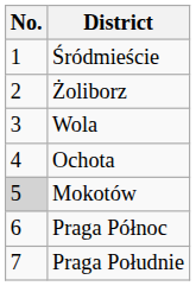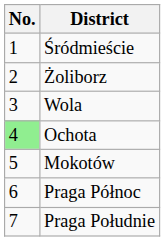Ochota | No.: no background -> lightgreen background
Mokotów | No.: lightgrey background -> no background
